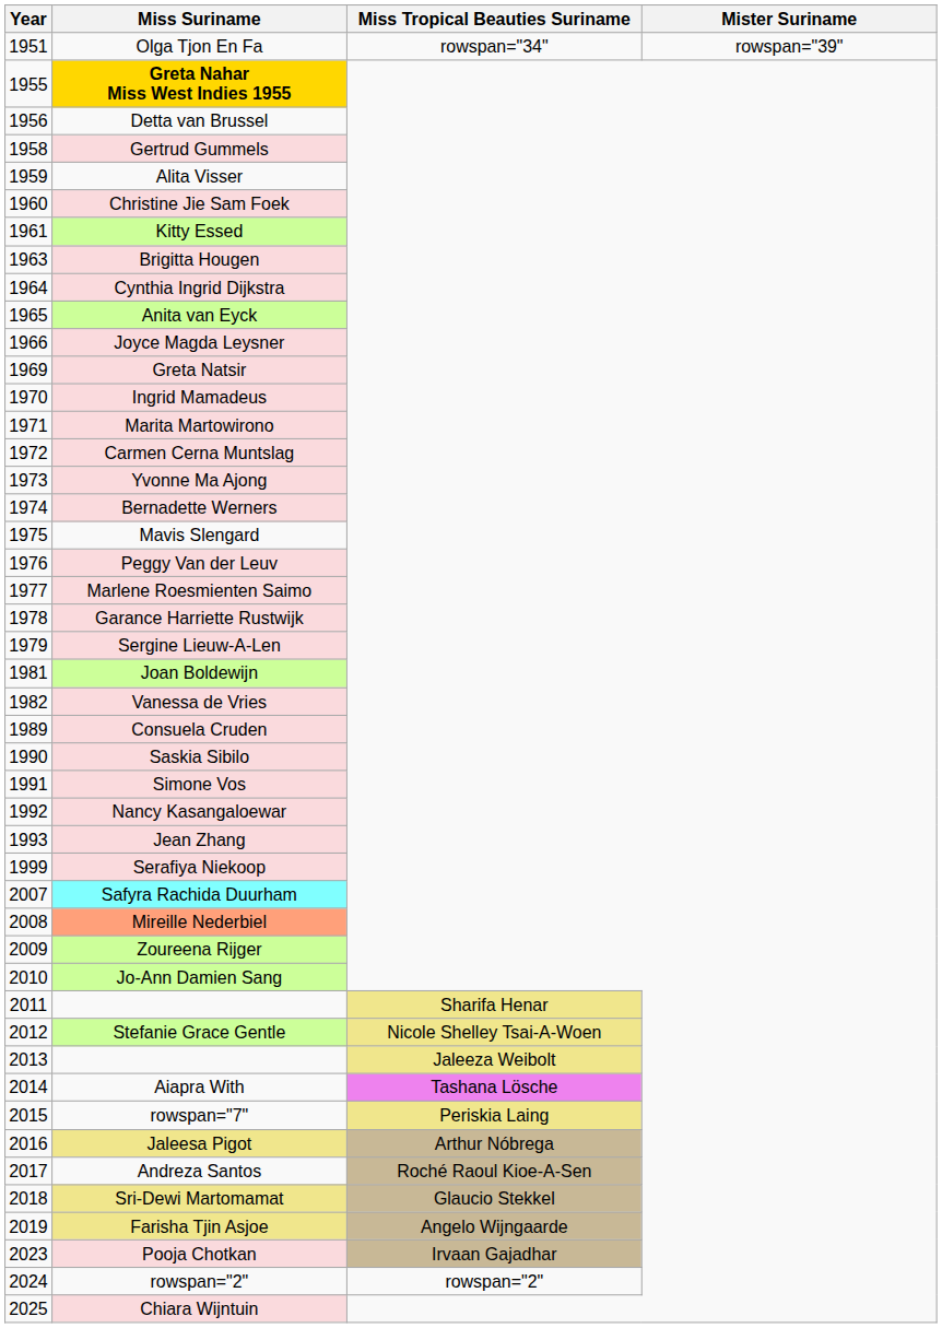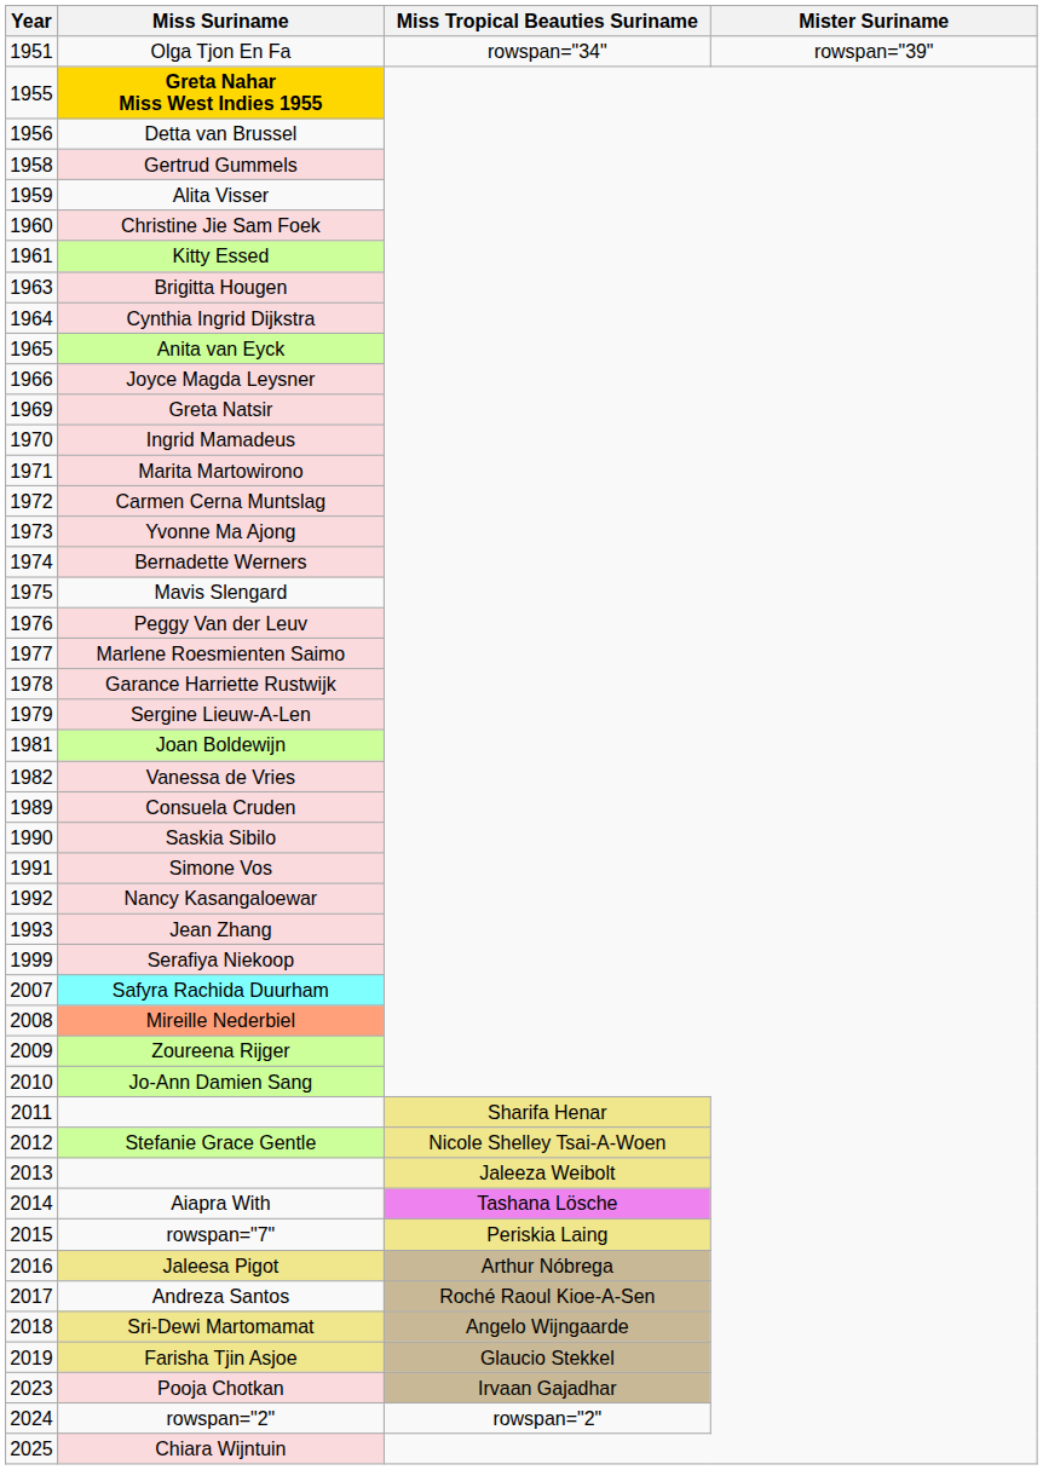Sri-Dewi Martomamat | Miss Tropical Beauties Suriname: Glaucio Stekkel -> Angelo Wijngaarde
Farisha Tjin Asjoe | Miss Tropical Beauties Suriname: Angelo Wijngaarde -> Glaucio Stekkel
